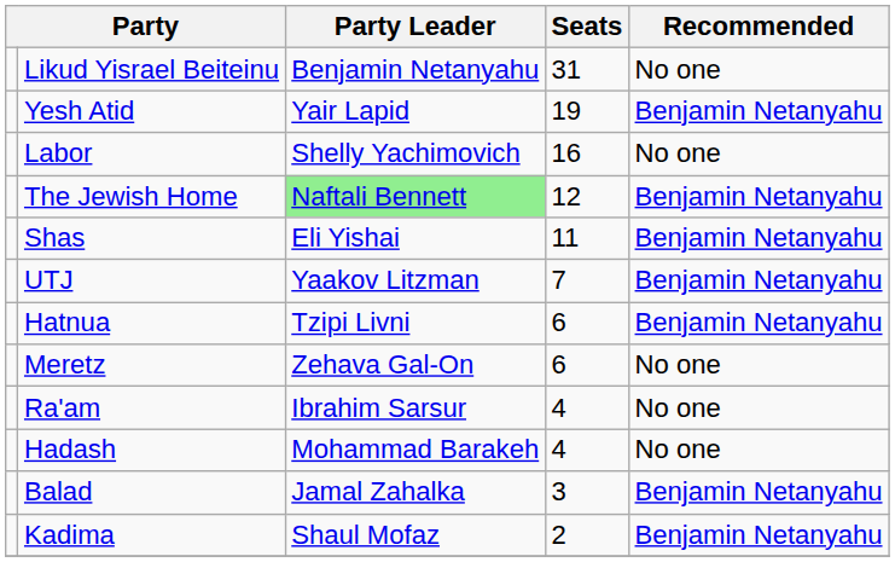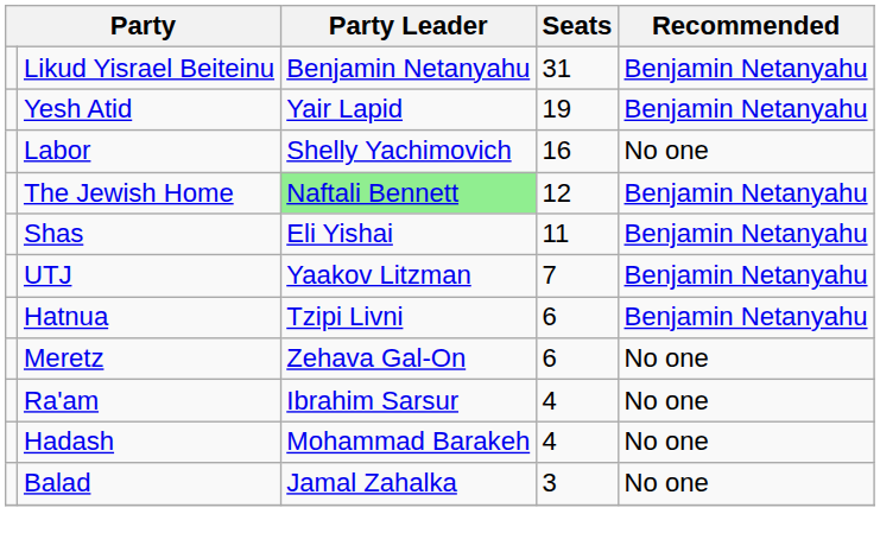Likud Yisrael Beiteinu | Recommended: No one -> Benjamin Netanyahu
Balad | Recommended: Benjamin Netanyahu -> No one
- row: Kadima | Shaul Mofaz | 2 | Benjamin Netanyahu
